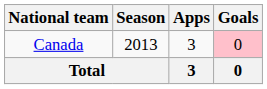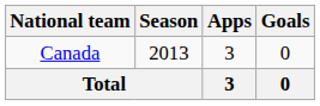Canada | Goals: pink background -> no background
